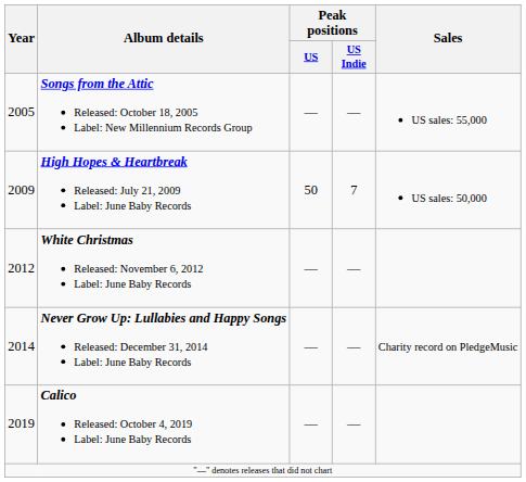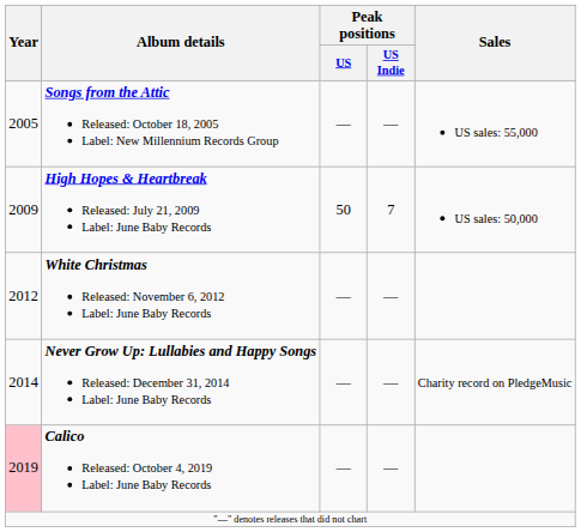Calico Released: October 4, 2019 Label: June Baby Records | Year: no background -> pink background
